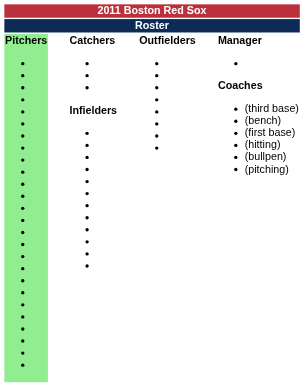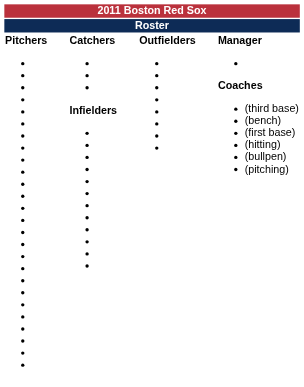Pitchers | column 1: lightgreen background -> no background
